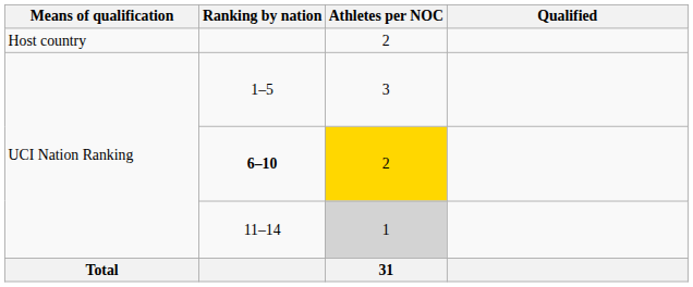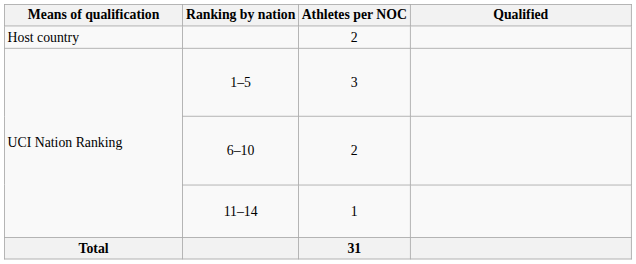6–10 | Ranking by nation: bold -> normal
6–10 | Athletes per NOC: gold background -> no background
11–14 | Athletes per NOC: lightgrey background -> no background
